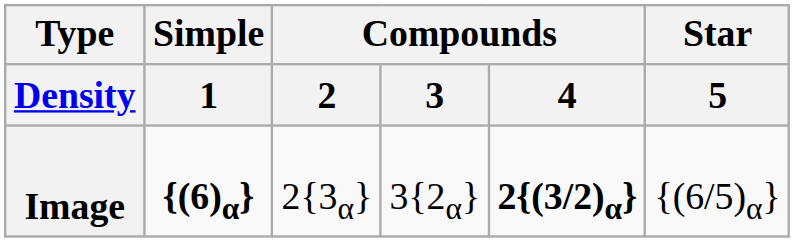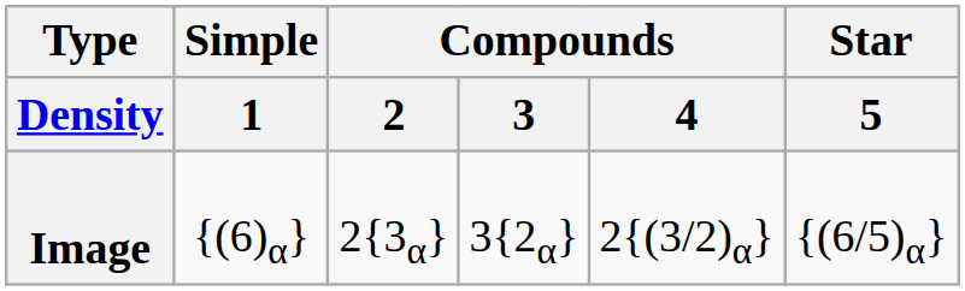Image | Simple / 1: bold -> normal
Image | Compounds / 4: bold -> normal
